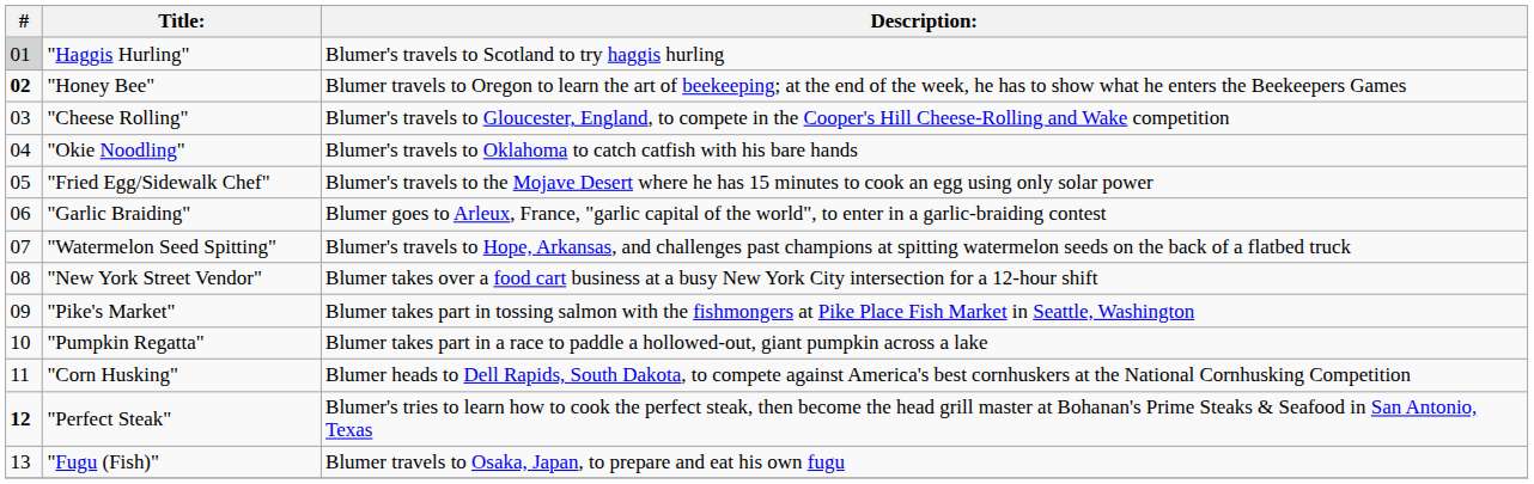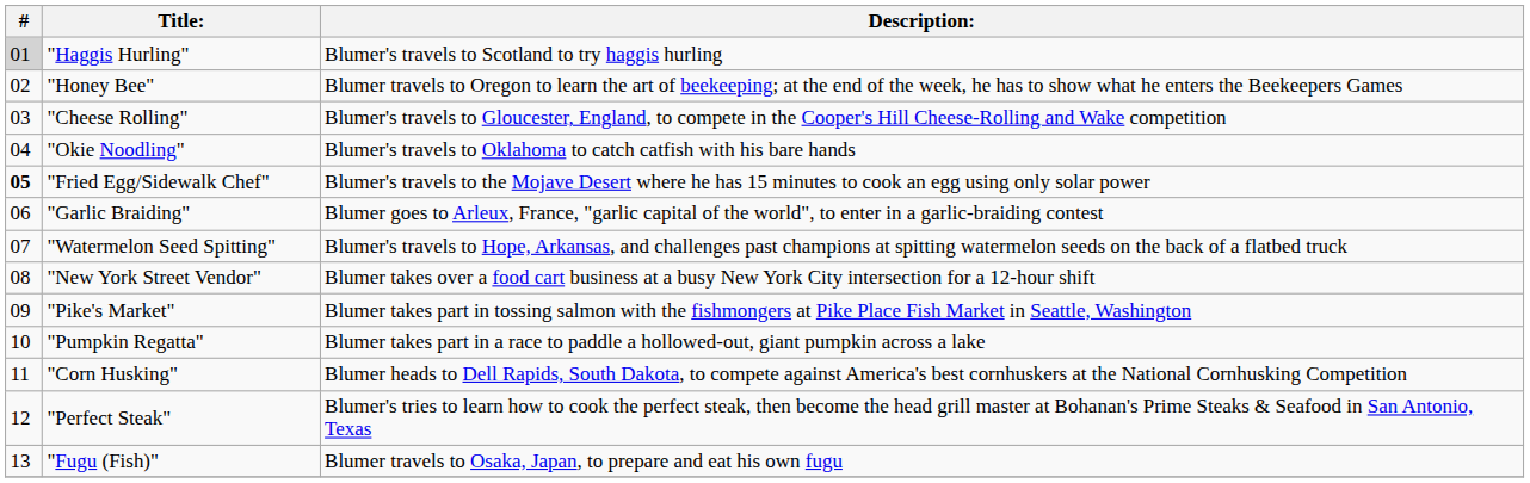"Honey Bee" | #: bold -> normal
"Fried Egg/Sidewalk Chef" | #: normal -> bold
"Perfect Steak" | #: bold -> normal
